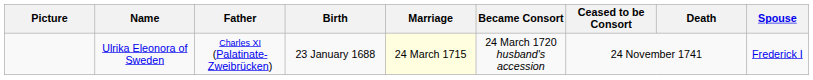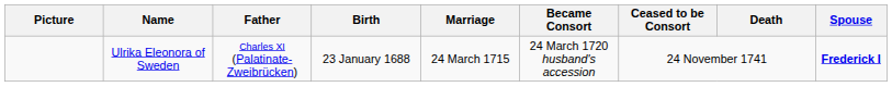Ulrika Eleonora of Sweden | Marriage: lightyellow background -> no background
Ulrika Eleonora of Sweden | Spouse: normal -> bold
